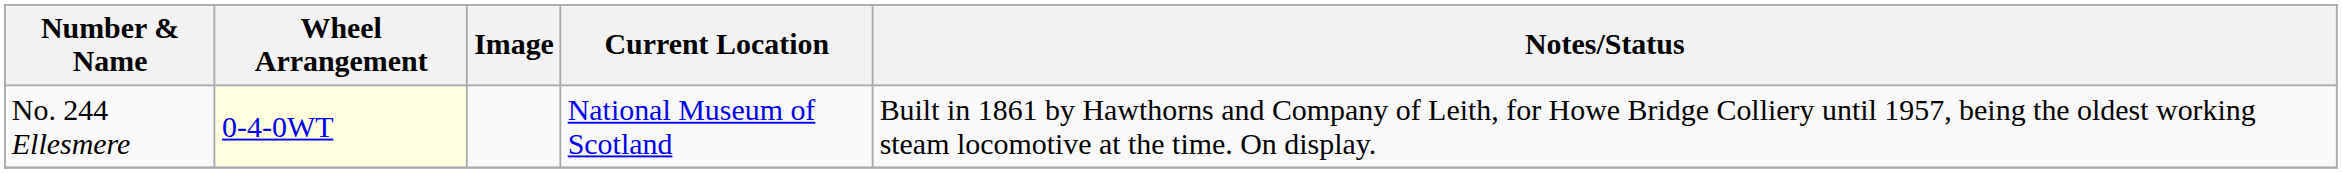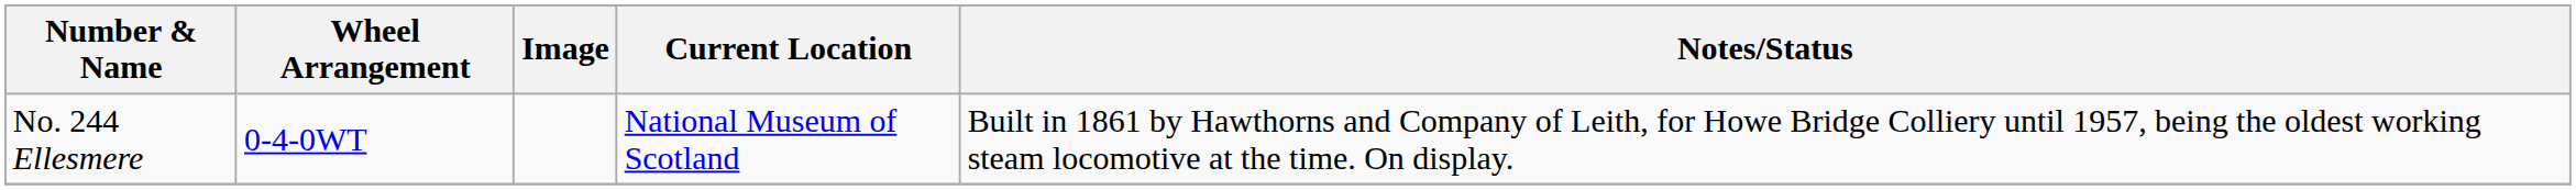No. 244 Ellesmere | Wheel Arrangement: lightyellow background -> no background
